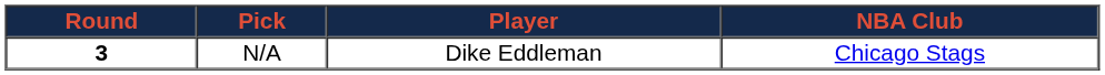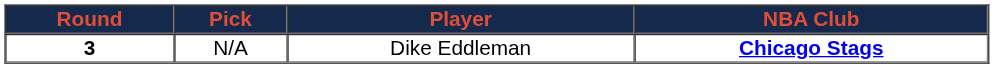N/A | NBA Club: normal -> bold
